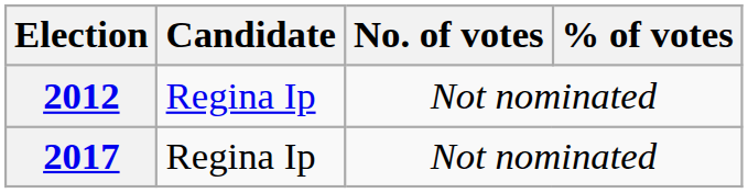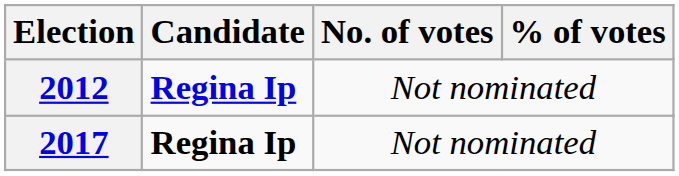2012 | Candidate: normal -> bold
2017 | Candidate: normal -> bold
